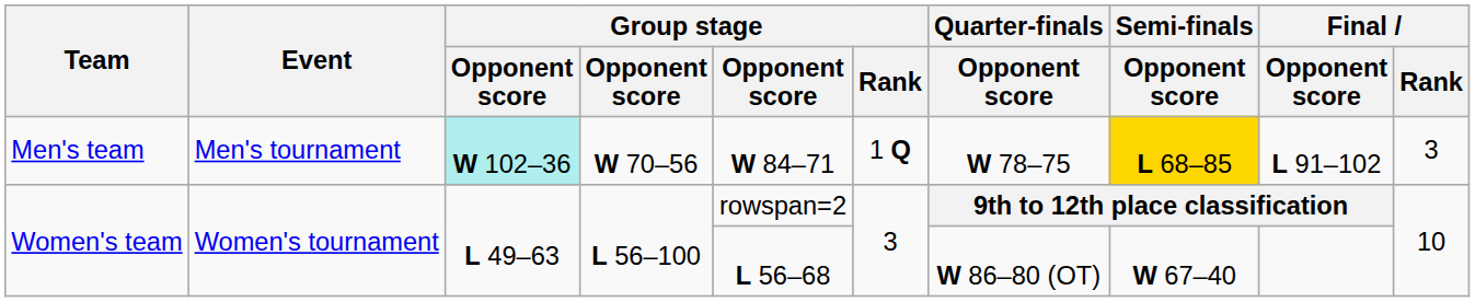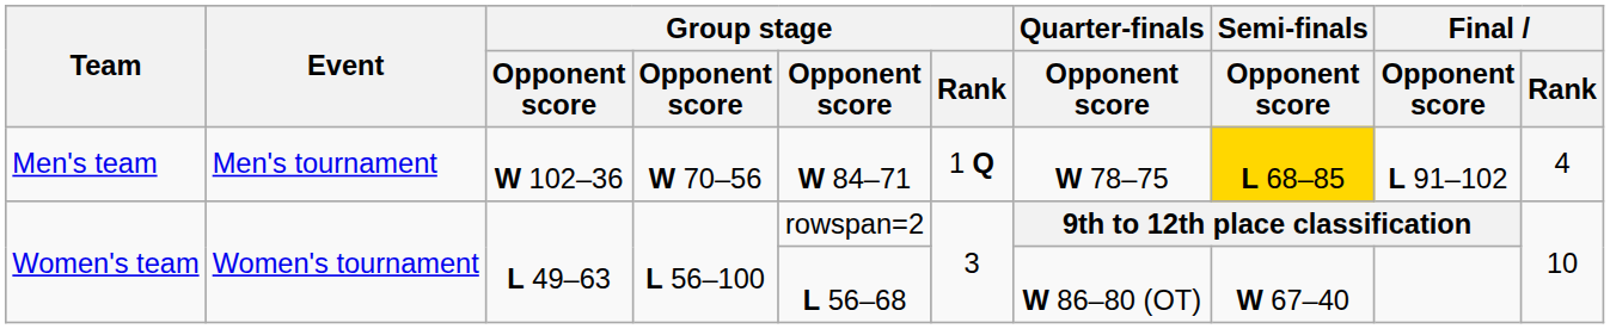Men's team | column 3: paleturquoise background -> no background
Men's team | Final / Rank: 3 -> 4
